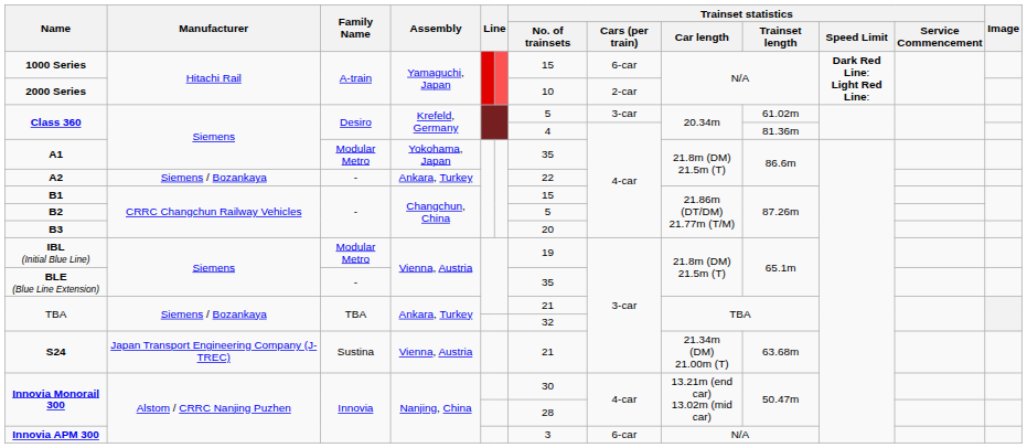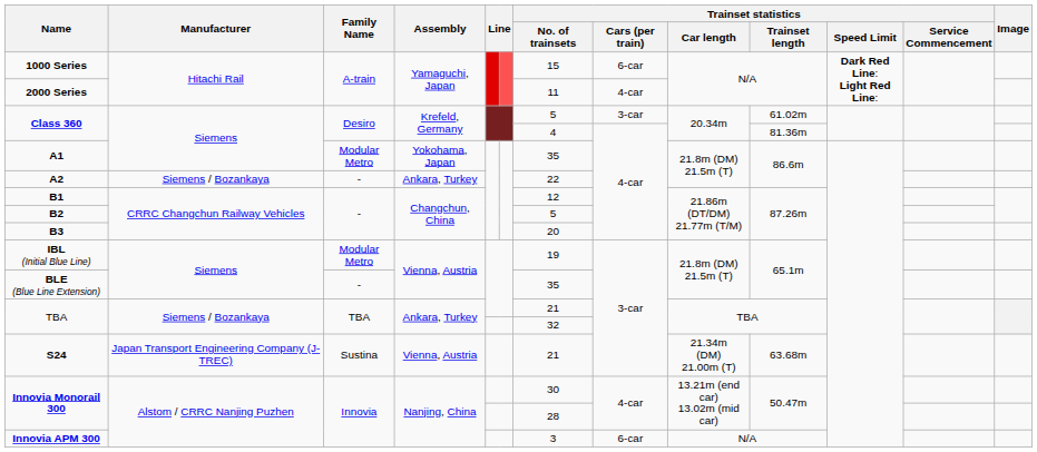2000 Series | Trainset statistics / No. of trainsets: 10 -> 11
2000 Series | Trainset statistics / Cars (per train): 2-car -> 4-car
B1 | Trainset statistics / No. of trainsets: 15 -> 12
